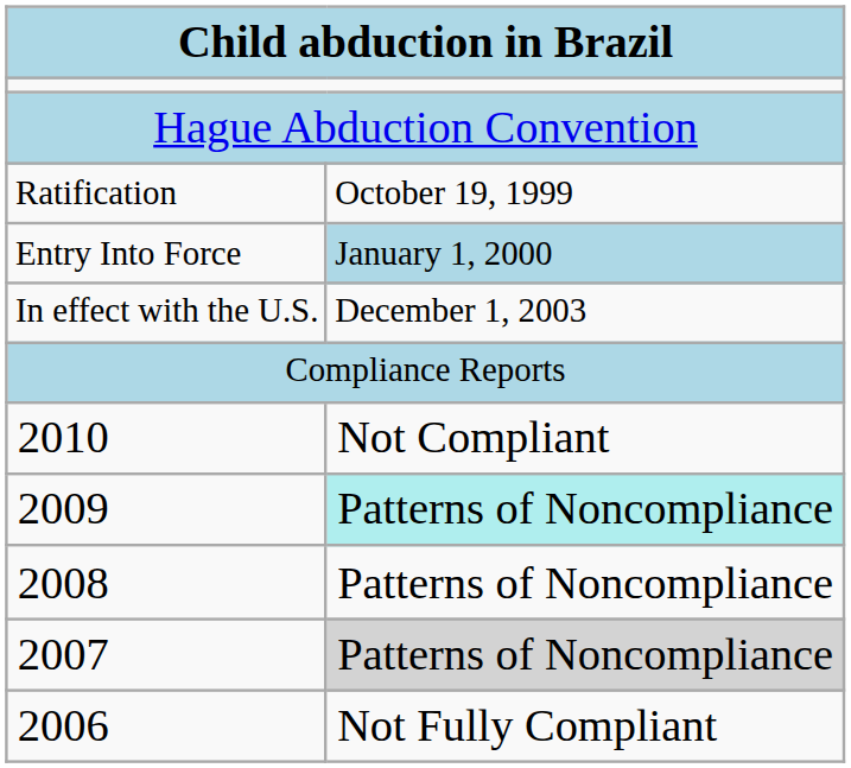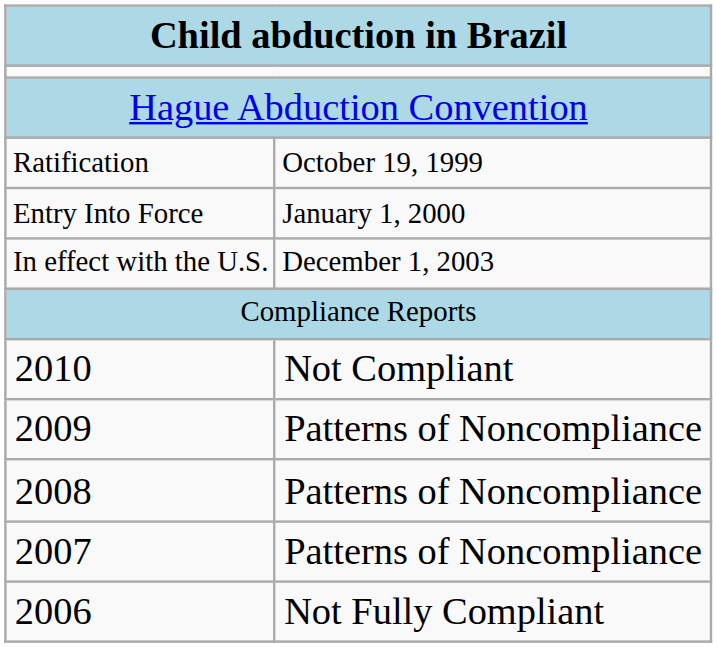Entry Into Force | column 2: lightblue background -> no background
2009 | column 2: paleturquoise background -> no background
2007 | column 2: lightgrey background -> no background
